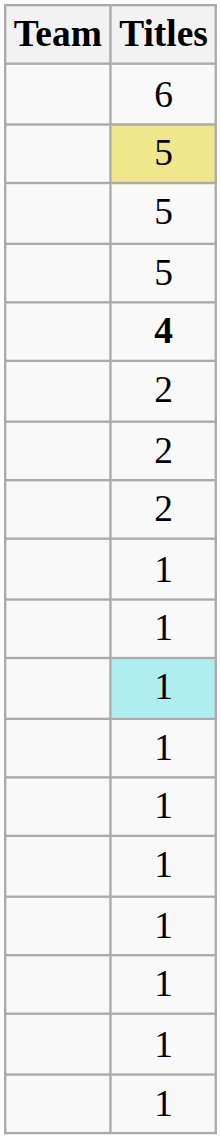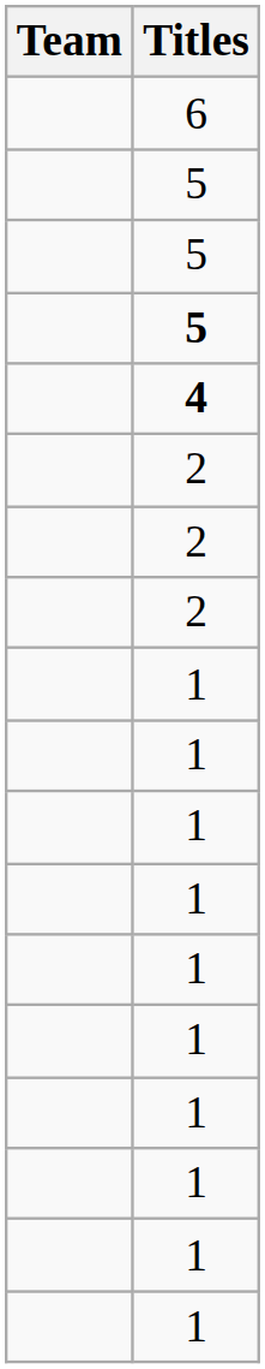row 3 | Titles: khaki background -> no background
row 5 | Titles: normal -> bold
row 12 | Titles: paleturquoise background -> no background
